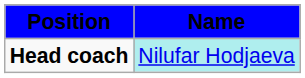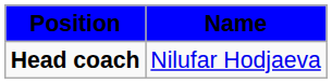Head coach | Name: paleturquoise background -> no background
